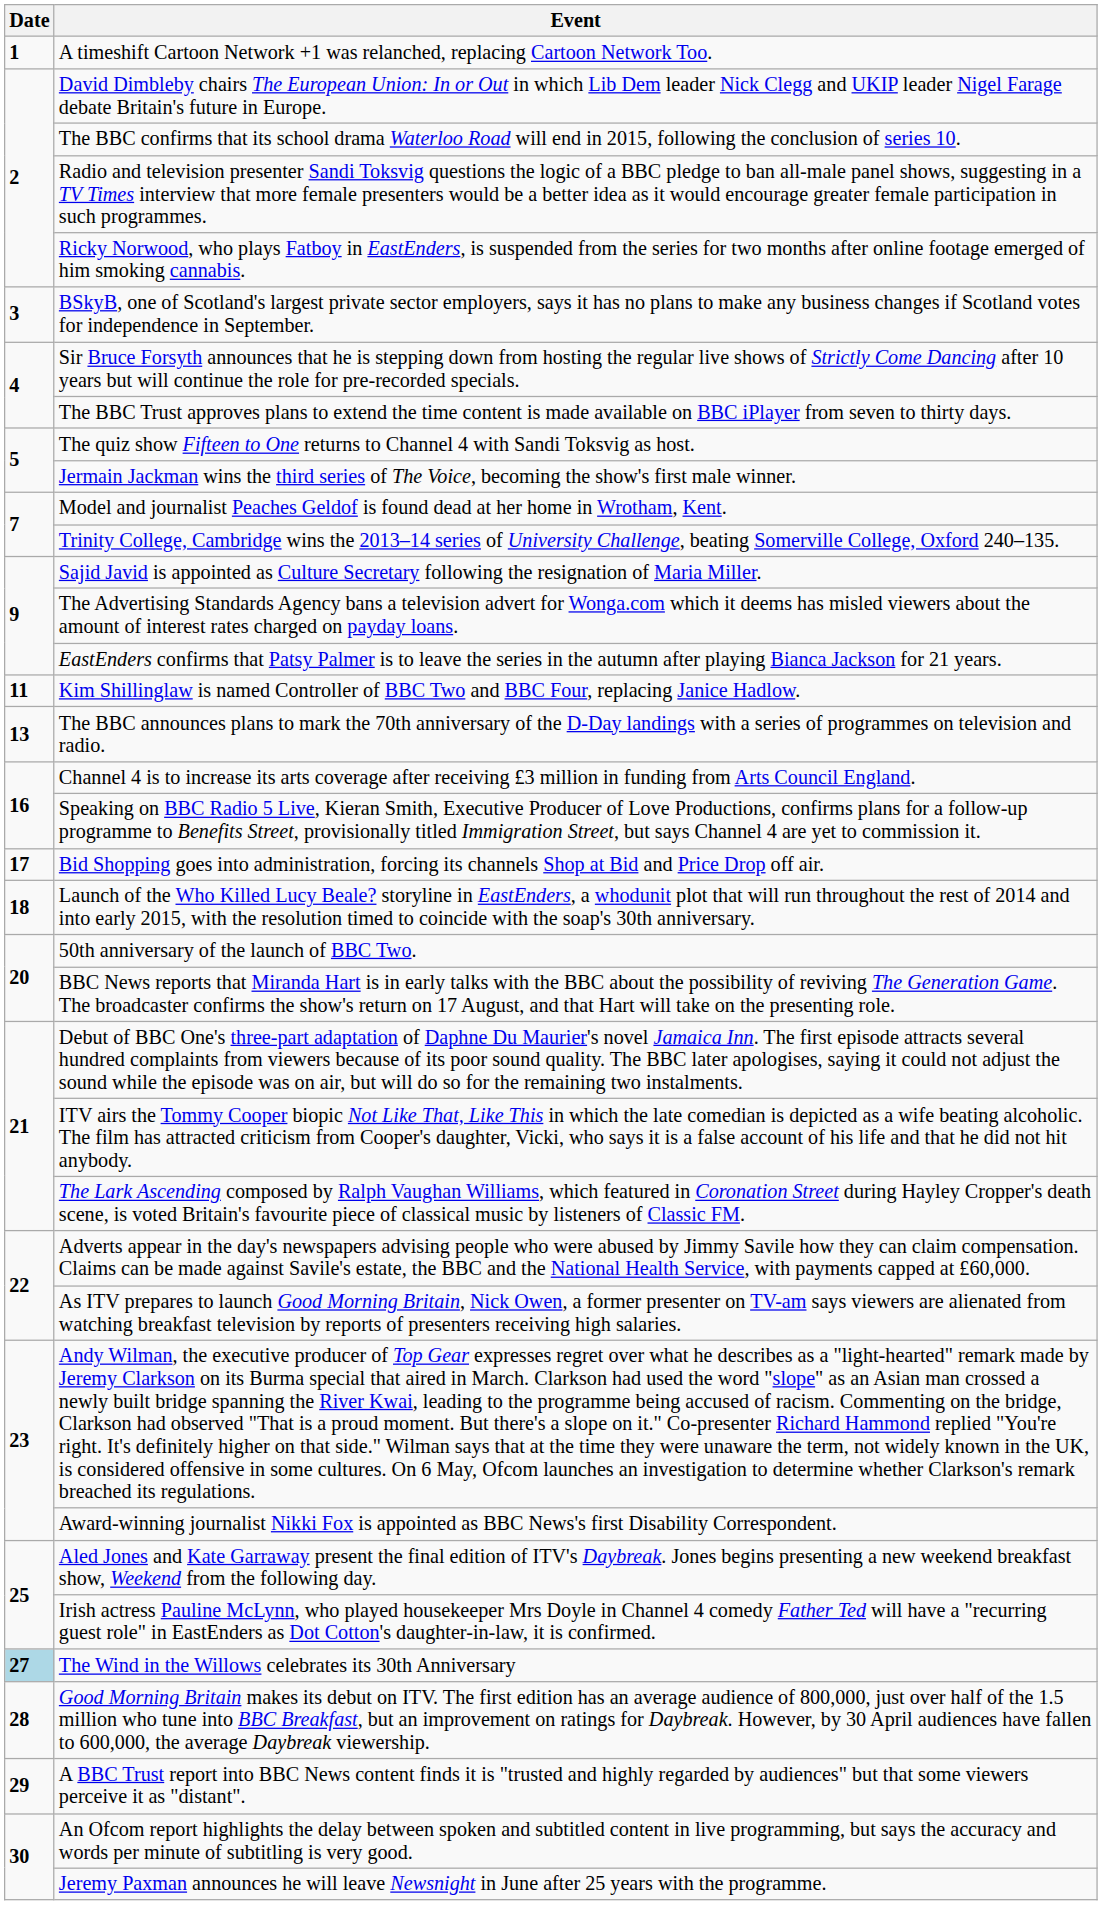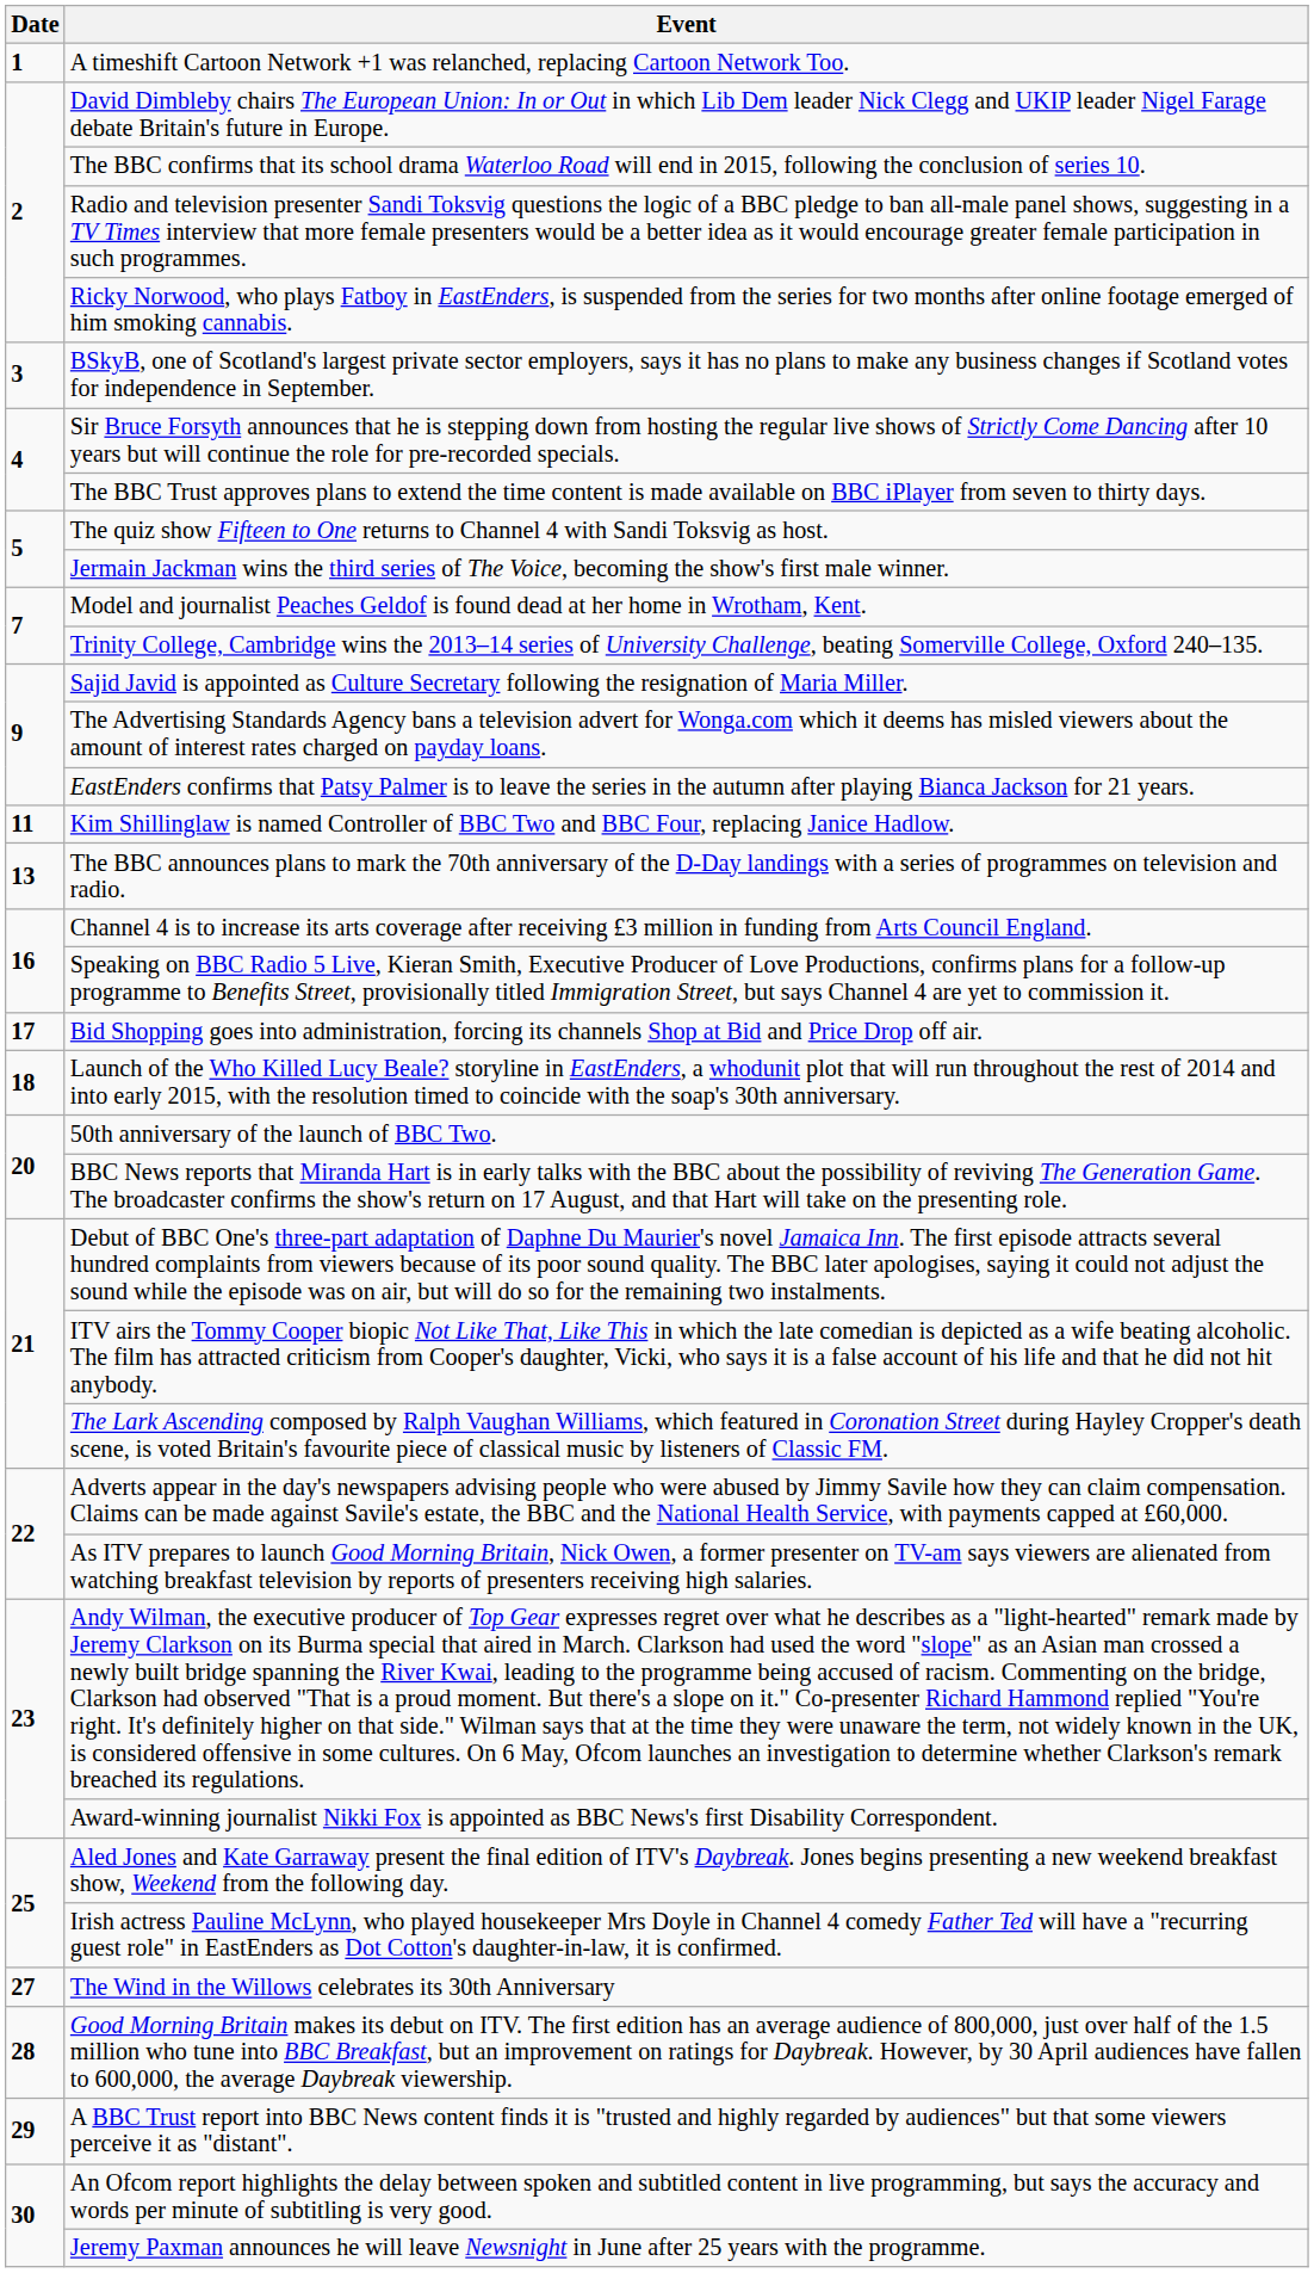The Wind in the Willows celebrates its 30th Anniversary | Date: lightblue background -> no background
